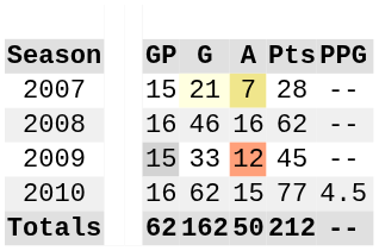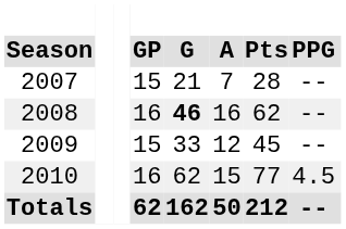2007 | G: lightyellow background -> no background
2007 | A: khaki background -> no background
2008 | G: normal -> bold
2009 | GP: lightgrey background -> no background
2009 | A: lightsalmon background -> no background
